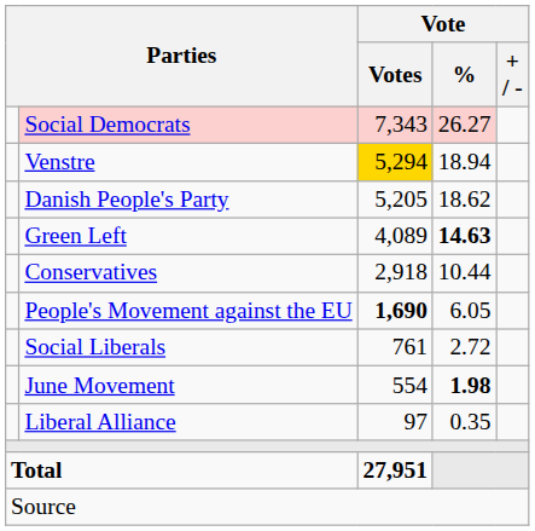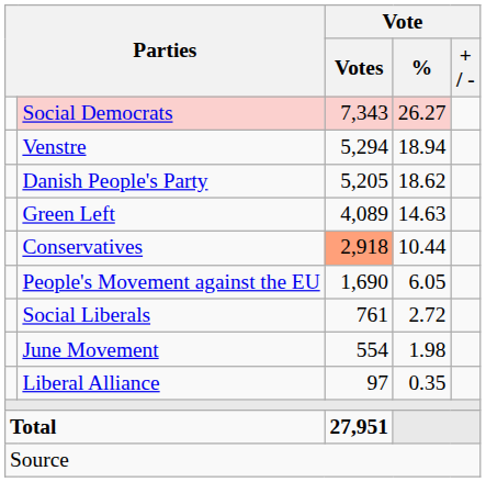Venstre | Vote / Votes: gold background -> no background
Green Left | Vote / %: bold -> normal
Conservatives | Vote / Votes: no background -> lightsalmon background
People's Movement against the EU | Vote / Votes: bold -> normal
June Movement | Vote / %: bold -> normal
